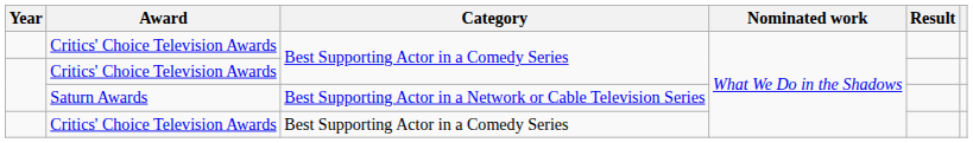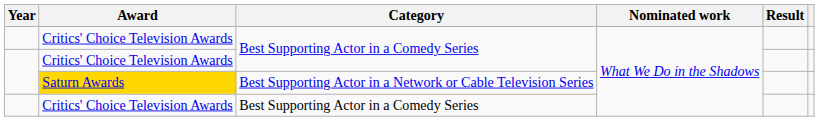Saturn Awards | Award: no background -> gold background
